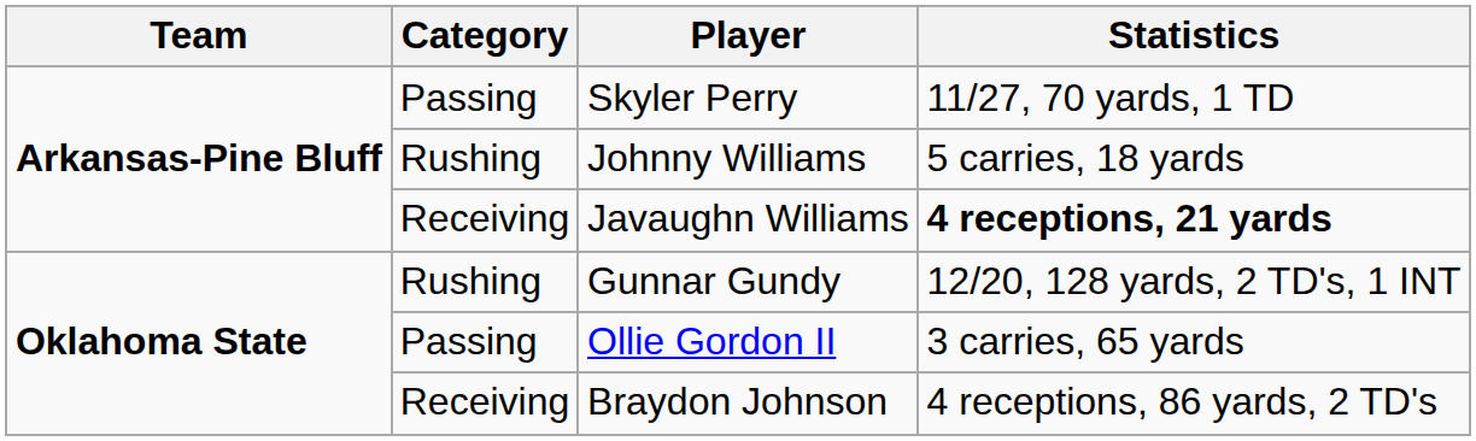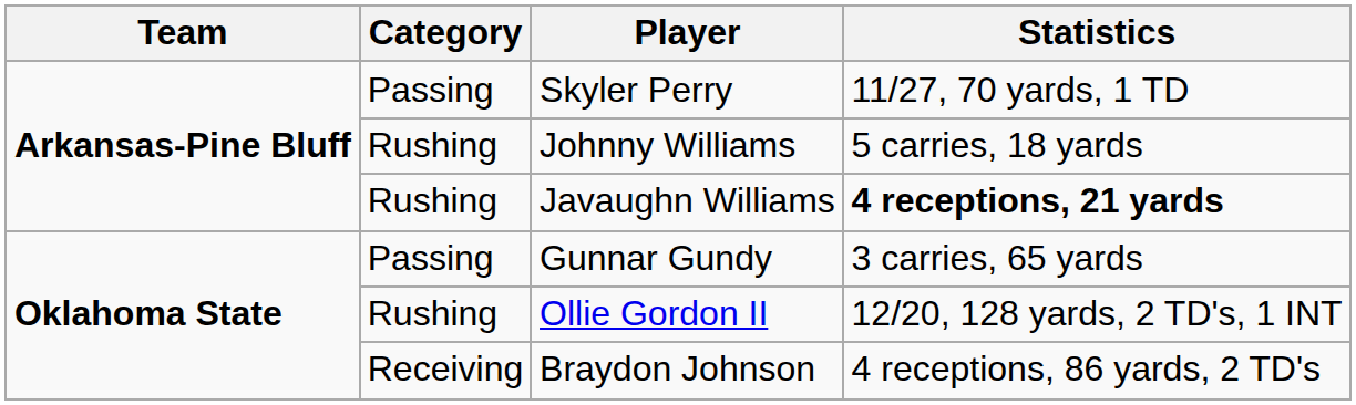Javaughn Williams | Category: Receiving -> Rushing
Gunnar Gundy | Category: Rushing -> Passing
Gunnar Gundy | Statistics: 12/20, 128 yards, 2 TD's, 1 INT -> 3 carries, 65 yards
Ollie Gordon II | Category: Passing -> Rushing
Ollie Gordon II | Statistics: 3 carries, 65 yards -> 12/20, 128 yards, 2 TD's, 1 INT
